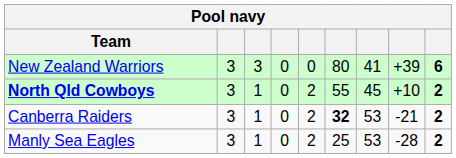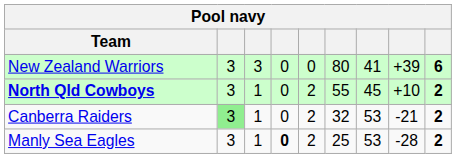Canberra Raiders | column 2: no background -> lightgreen background
Canberra Raiders | column 6: bold -> normal
Manly Sea Eagles | column 4: normal -> bold
